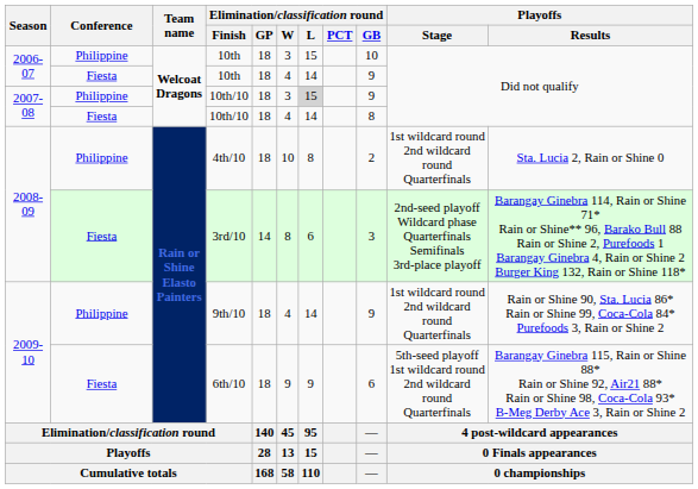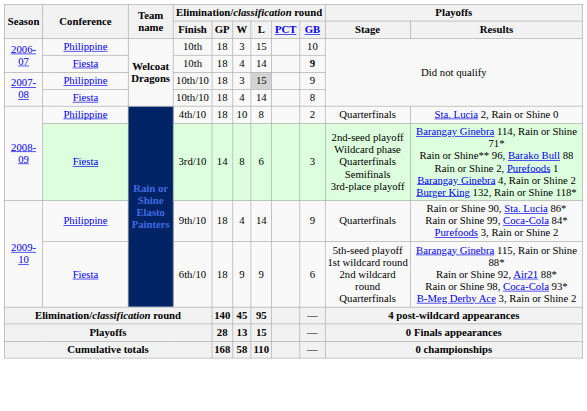Fiesta / 10th | Elimination/classification round / GB: normal -> bold
4th/10 | Playoffs / Stage: 1st wildcard round 2nd wildcard round Quarterfinals -> Quarterfinals
9th/10 | Playoffs / Stage: 1st wildcard round 2nd wildcard round Quarterfinals -> Quarterfinals
